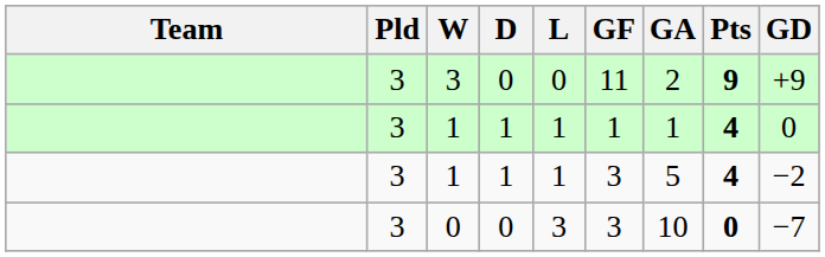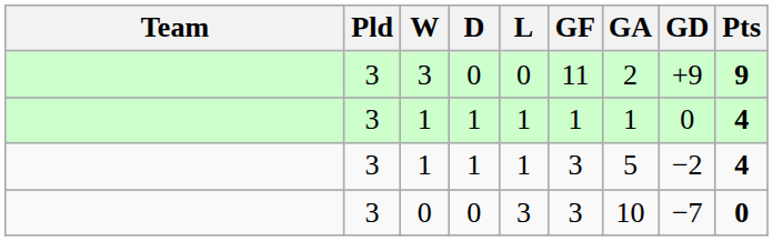columns swapped: GD <-> Pts
